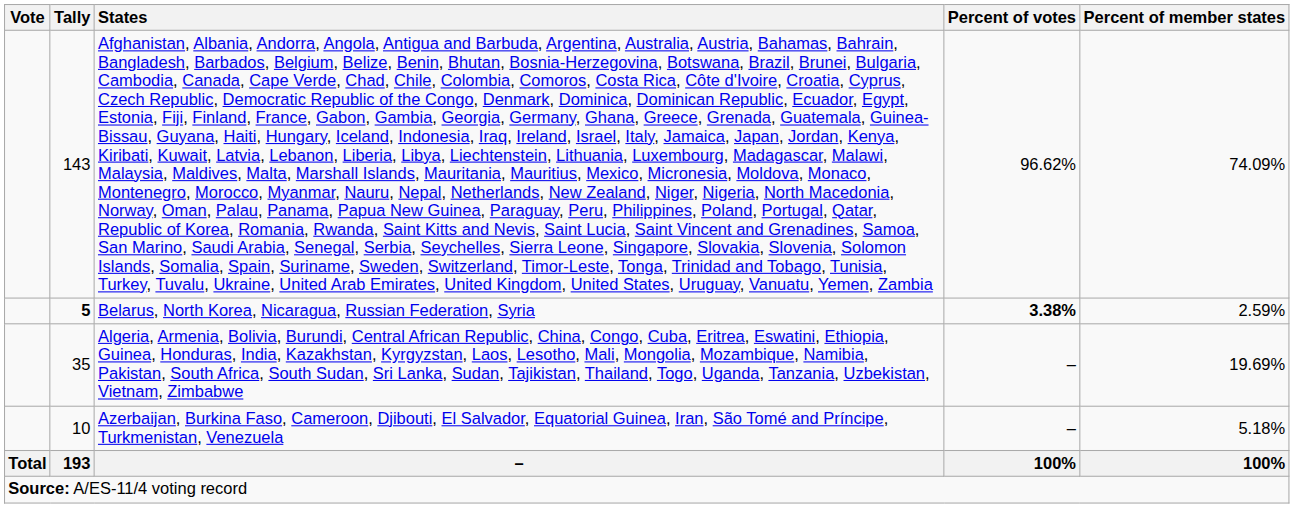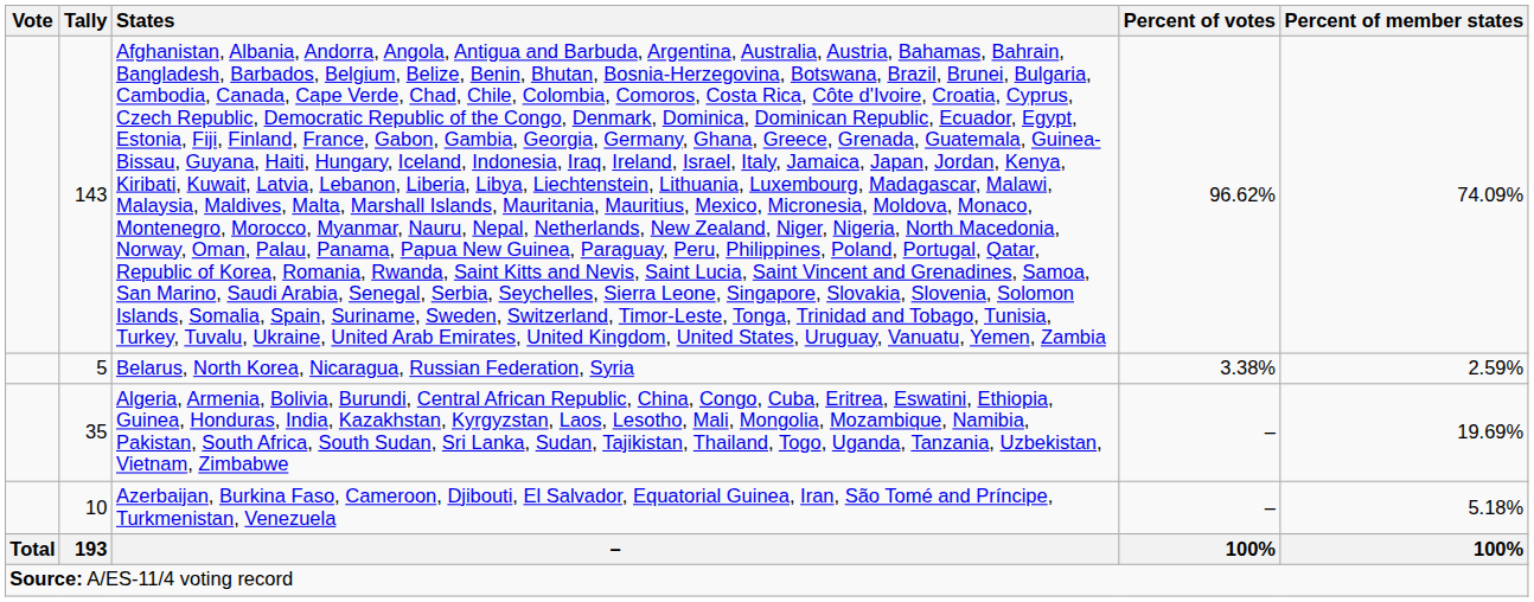Belarus, North Korea, Nicaragua, Russian Federation, Syria | Tally: bold -> normal
Belarus, North Korea, Nicaragua, Russian Federation, Syria | Percent of votes: bold -> normal
